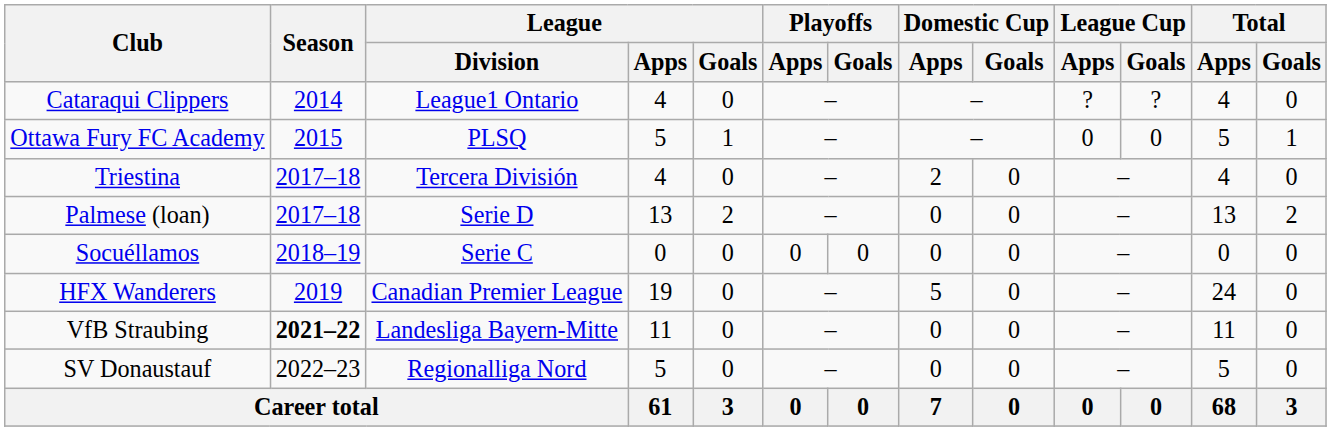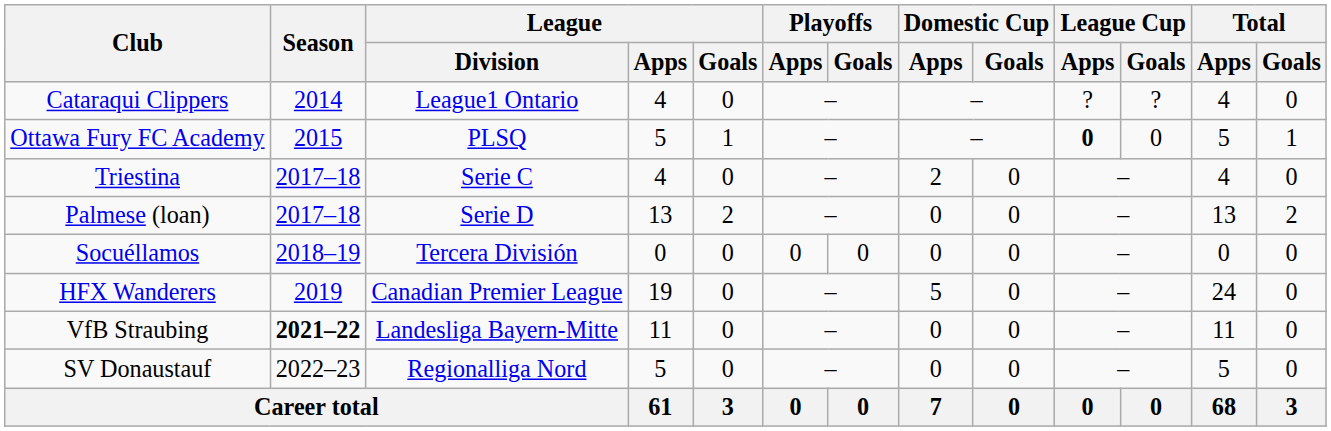Ottawa Fury FC Academy | League Cup / Apps: normal -> bold
Triestina | League / Division: Tercera División -> Serie C
Socuéllamos | League / Division: Serie C -> Tercera División
